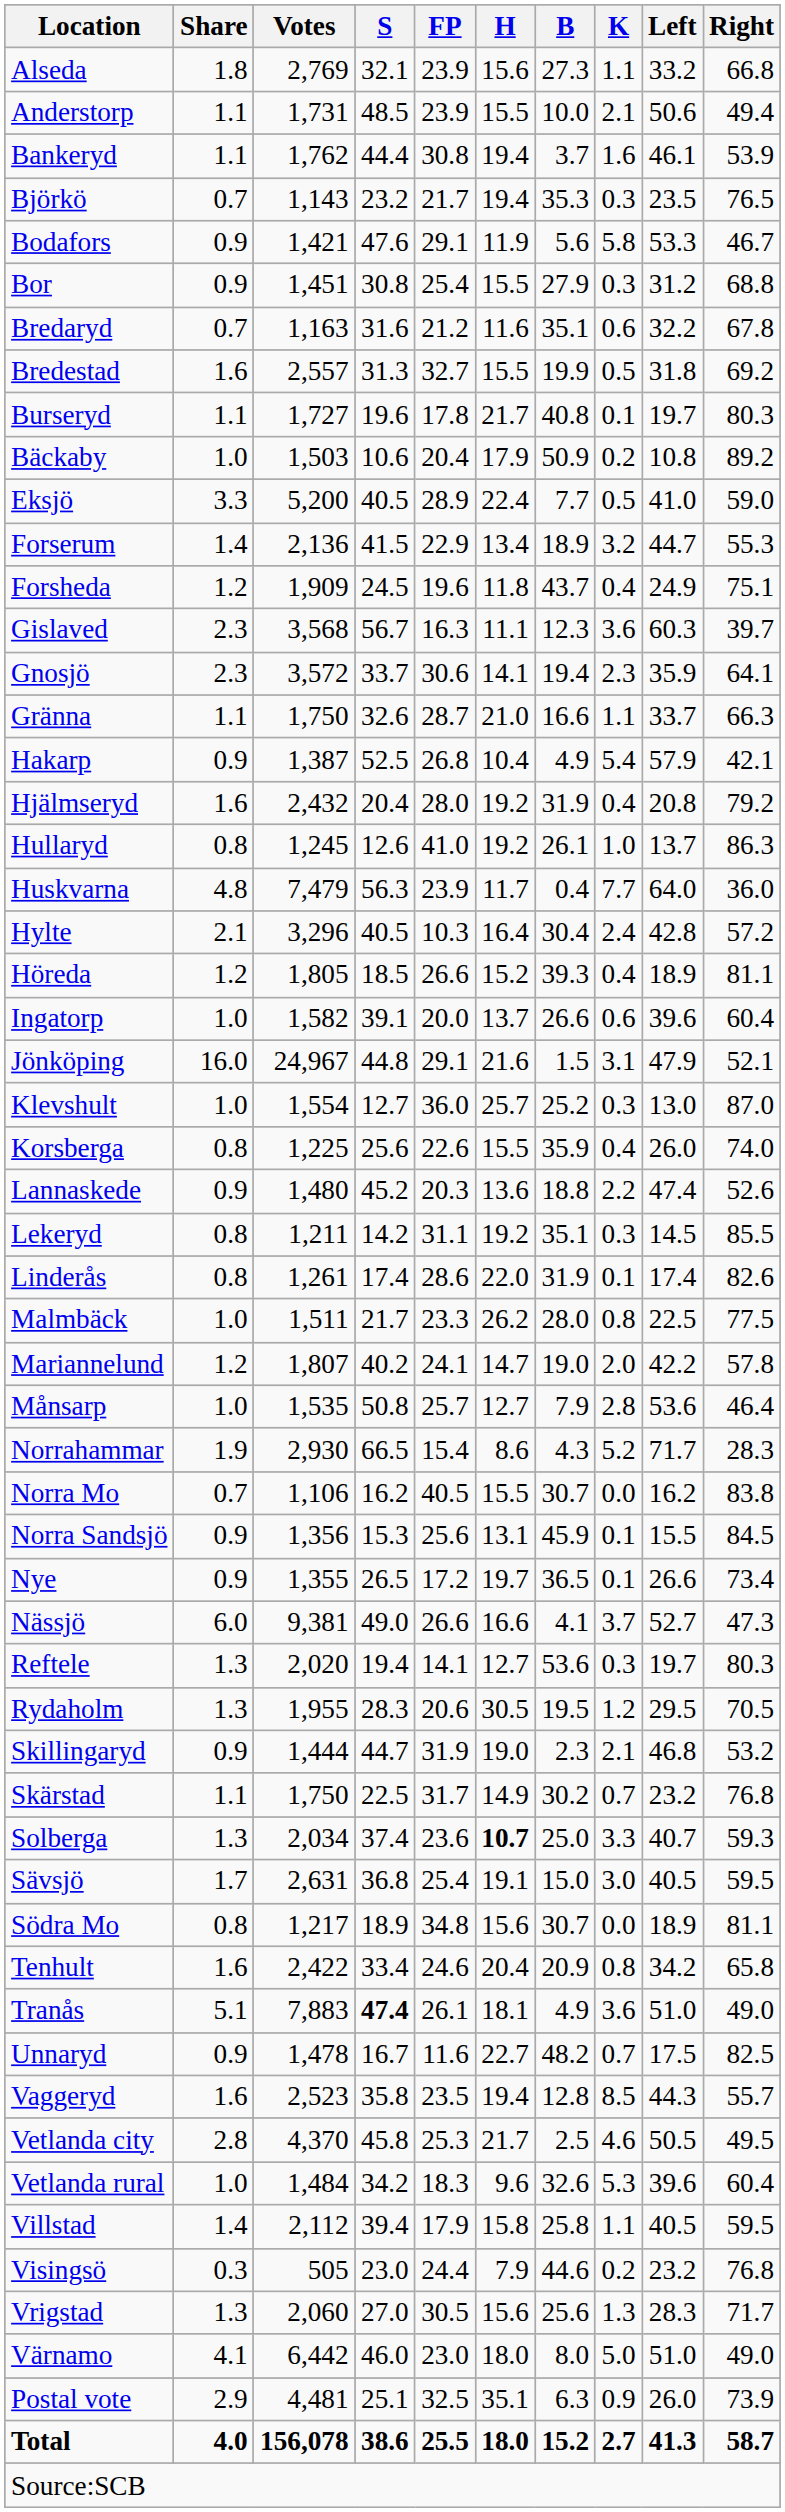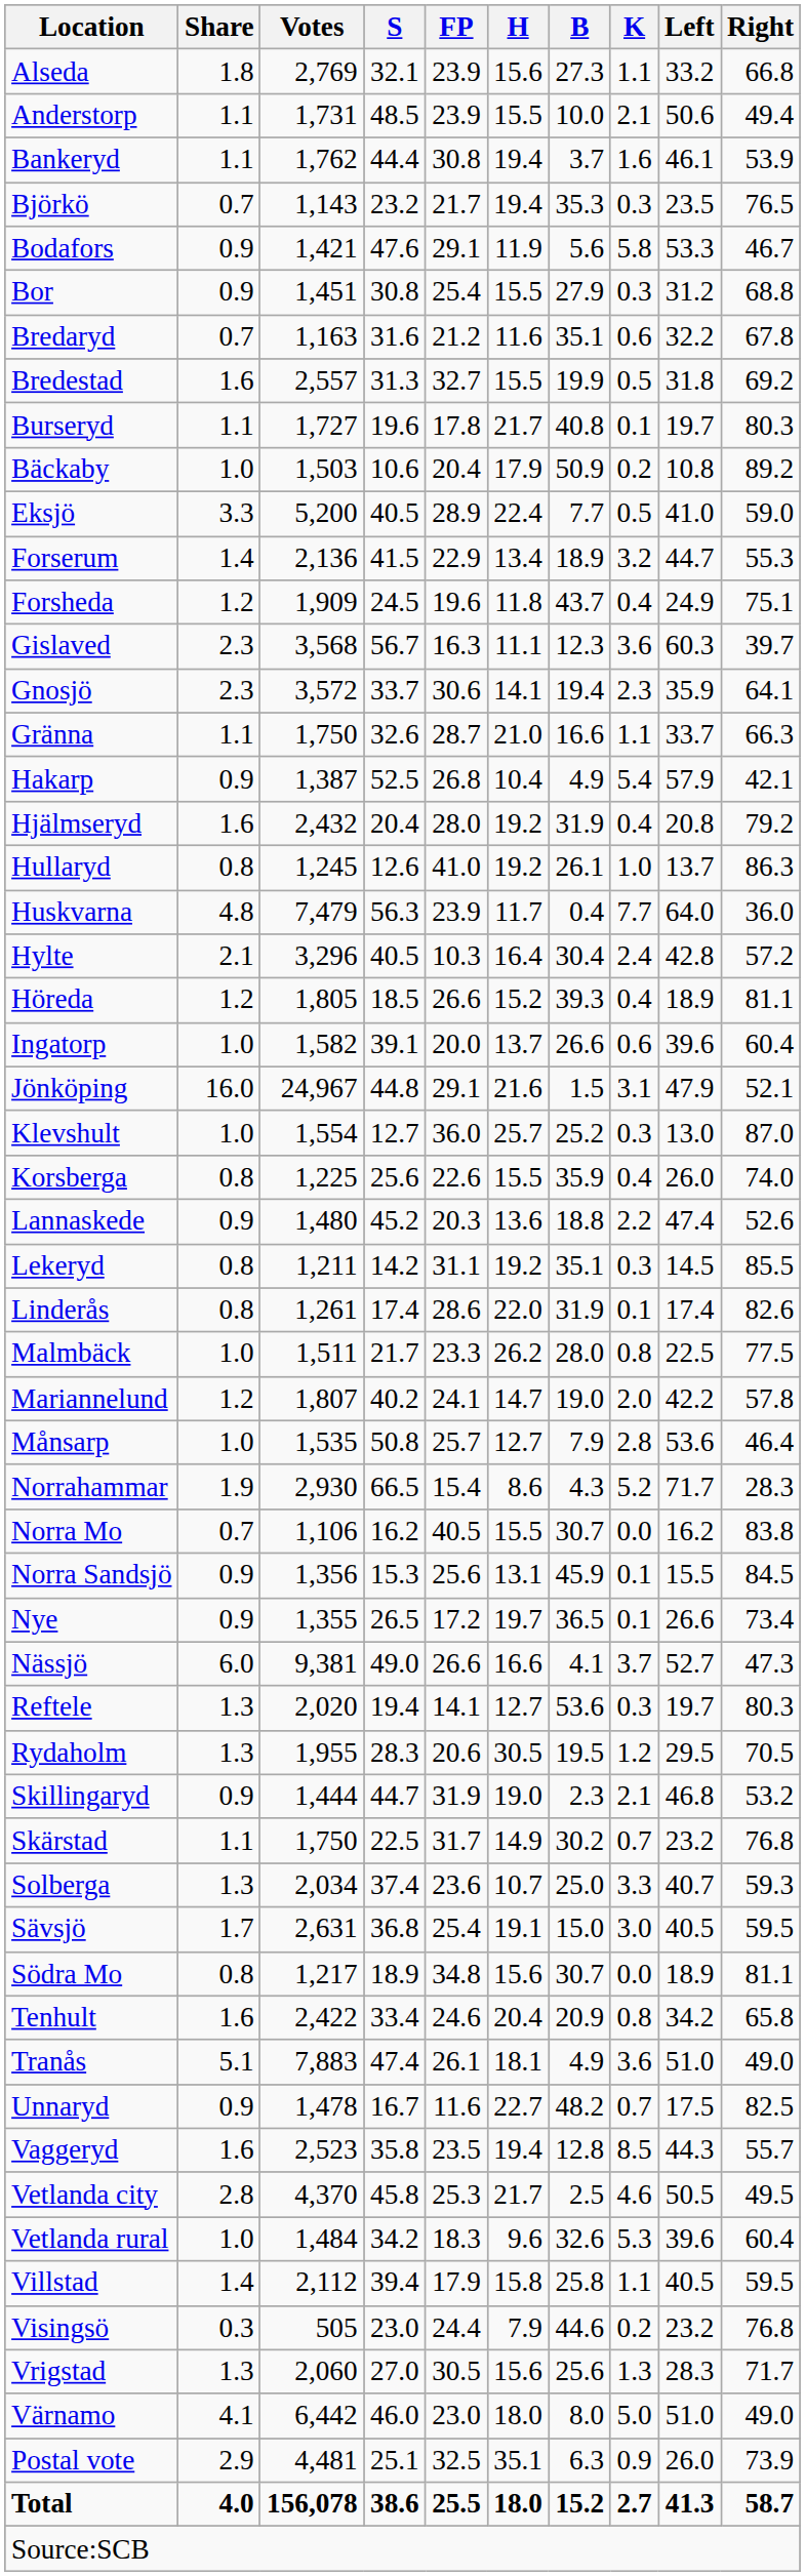Solberga | H: bold -> normal
Tranås | S: bold -> normal
